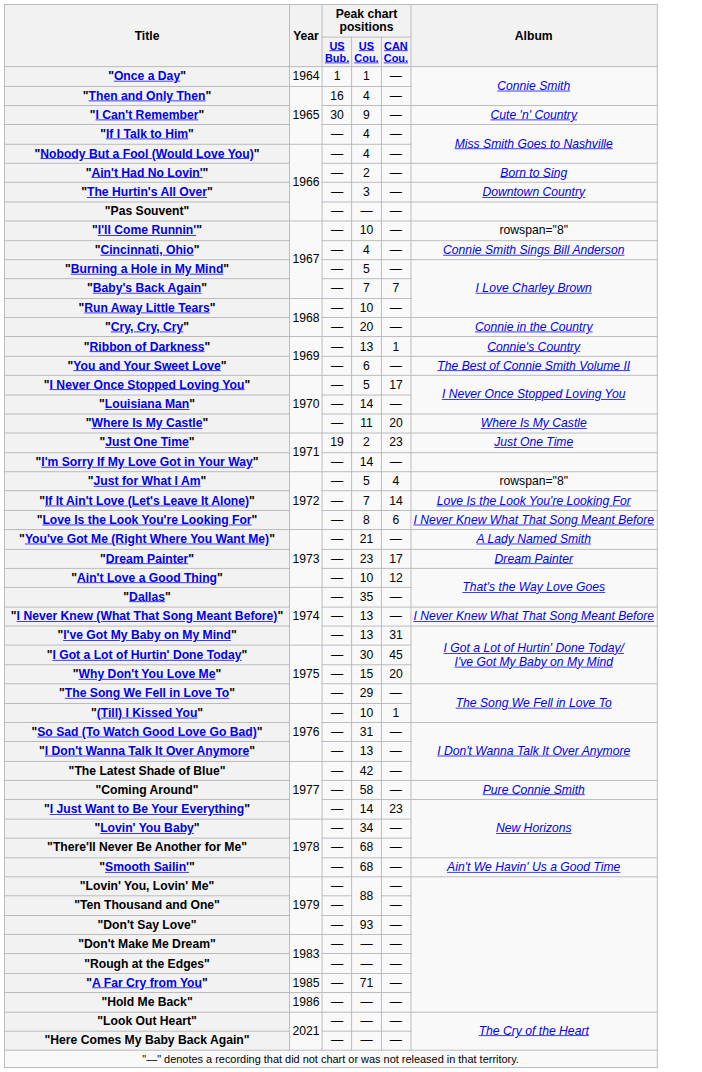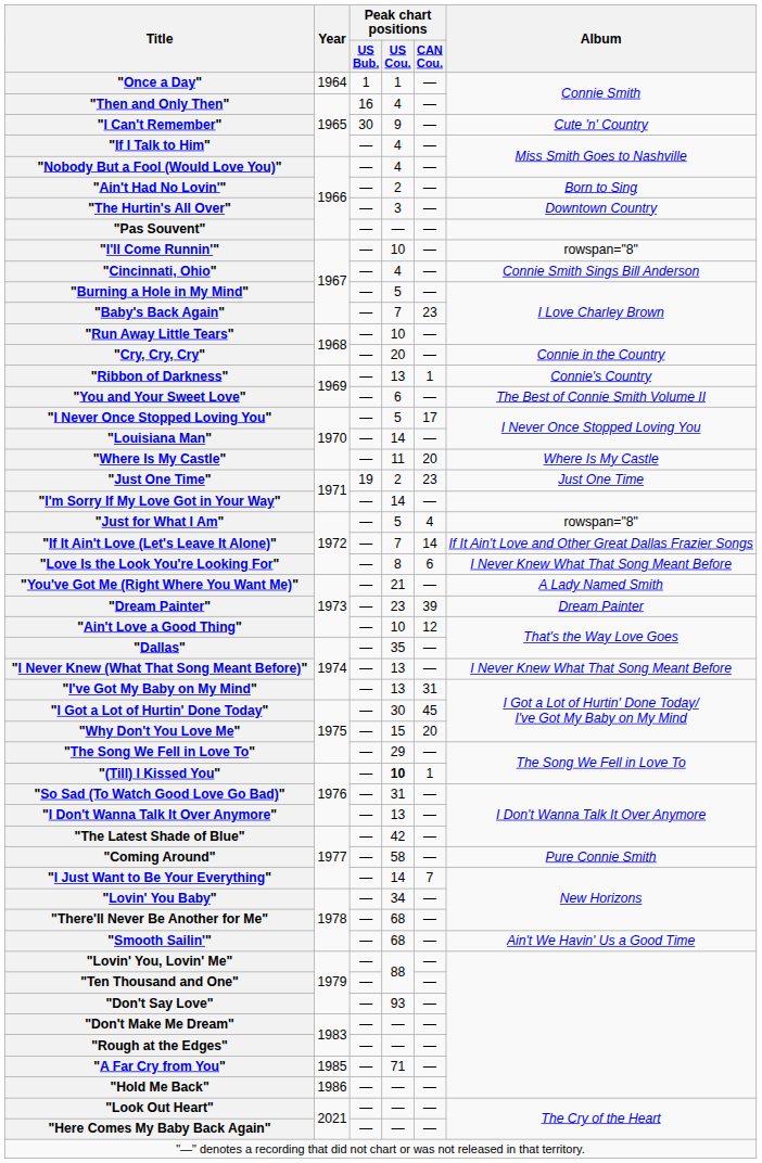"Baby's Back Again" | Peak chart positions / CAN Cou.: 7 -> 23
"If It Ain't Love (Let's Leave It Alone)" | Album: Love Is the Look You're Looking For -> If It Ain't Love and Other Great Dallas Frazier Songs
"Dream Painter" | Peak chart positions / CAN Cou.: 17 -> 39
"(Till) I Kissed You" | Peak chart positions / US Cou.: normal -> bold
"I Just Want to Be Your Everything" | Peak chart positions / CAN Cou.: 23 -> 7
